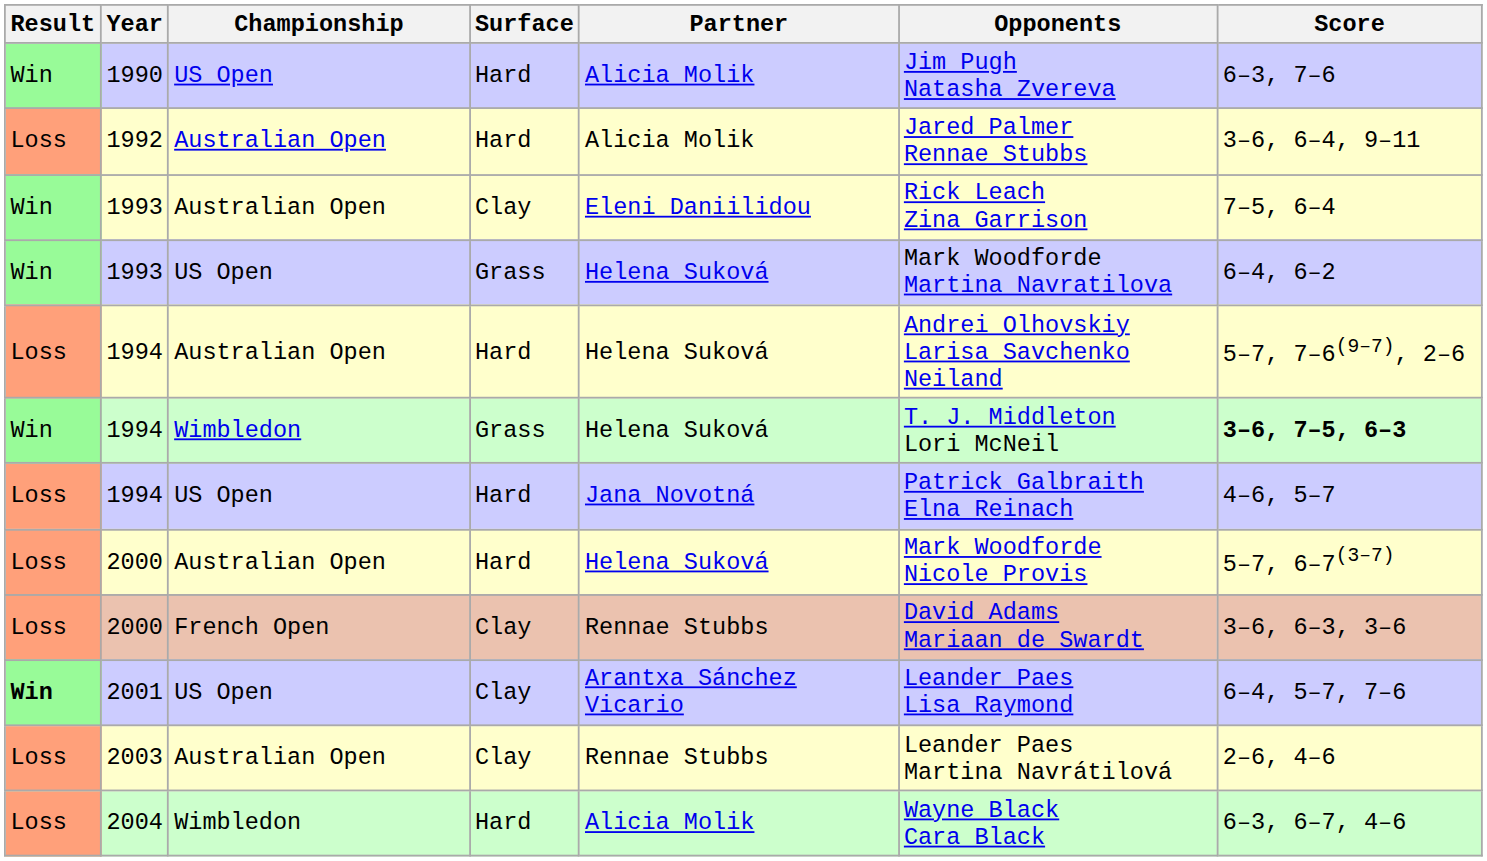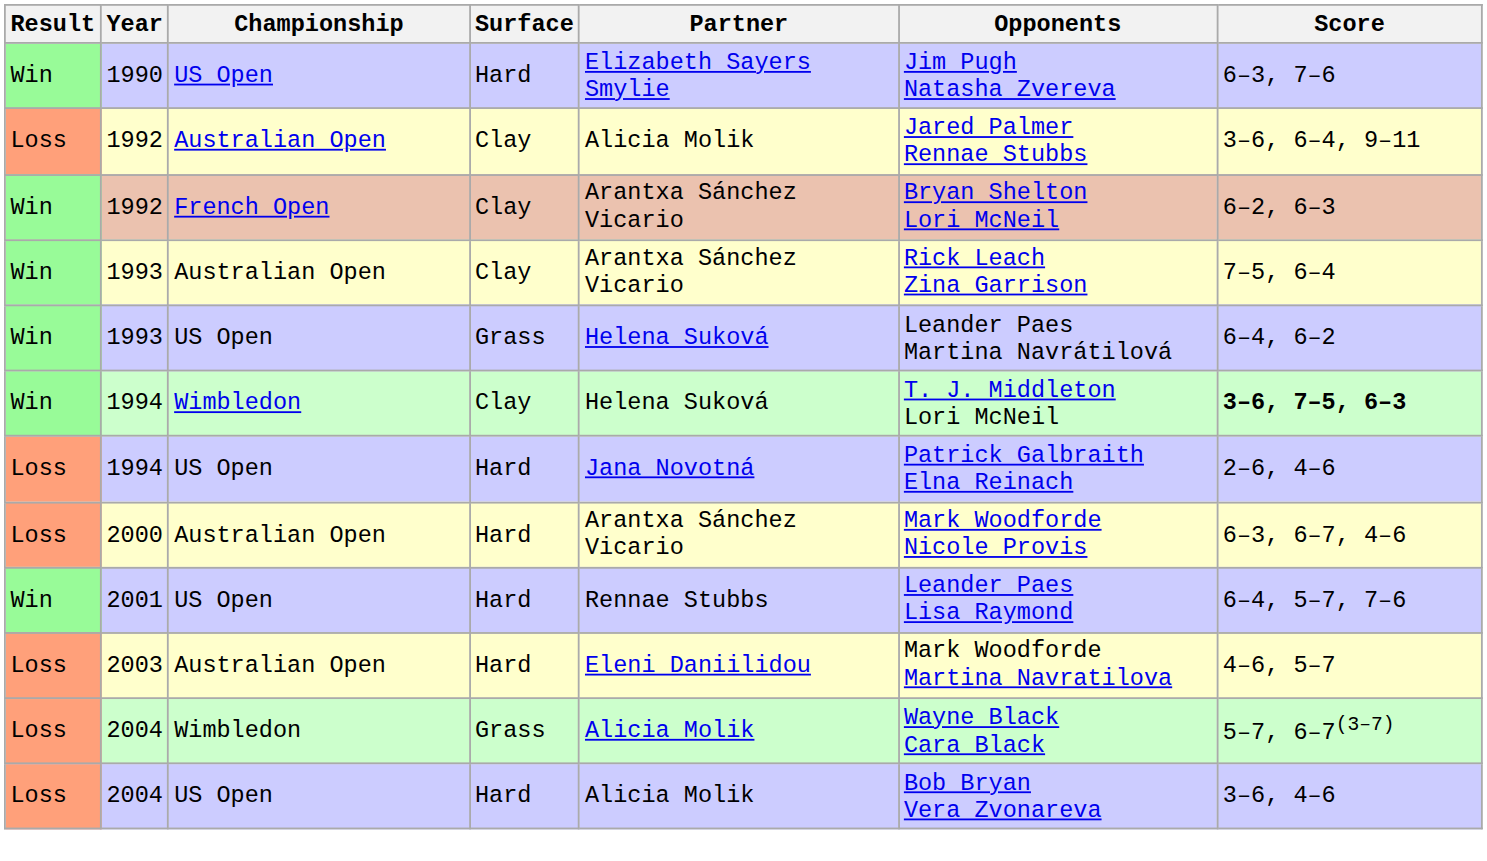1990 | Partner: Alicia Molik -> Elizabeth Sayers Smylie
1992 / Australian Open | Surface: Hard -> Clay
+ row: Win | 1992 | French Open | Clay | Arantxa Sánchez Vicario | Bryan Shelton Lori McNeil | 6–2, 6–3
1993 / Australian Open | Partner: Eleni Daniilidou -> Arantxa Sánchez Vicario
1993 / US Open | Opponents: Mark Woodforde Martina Navratilova -> Leander Paes Martina Navrátilová
- row: Loss | 1994 | Australian Open | Hard | Helena Suková | Andrei Olhovskiy Larisa Savchenko Neiland | 5–7, 7–6(9–7), 2–6
1994 / Wimbledon | Surface: Grass -> Clay
1994 / US Open | Score: 4–6, 5–7 -> 2–6, 4–6
2000 / Australian Open | Partner: Helena Suková -> Arantxa Sánchez Vicario
2000 / Australian Open | Score: 5–7, 6–7(3–7) -> 6–3, 6–7, 4–6
- row: Loss | 2000 | French Open | Clay | Rennae Stubbs | David Adams Mariaan de Swardt | 3–6, 6–3, 3–6
2001 | Result: bold -> normal
2001 | Surface: Clay -> Hard
2001 | Partner: Arantxa Sánchez Vicario -> Rennae Stubbs
2003 | Surface: Clay -> Hard
2003 | Partner: Rennae Stubbs -> Eleni Daniilidou
2003 | Opponents: Leander Paes Martina Navrátilová -> Mark Woodforde Martina Navratilova
2003 | Score: 2–6, 4–6 -> 4–6, 5–7
2004 / Wimbledon | Surface: Hard -> Grass
2004 / Wimbledon | Score: 6–3, 6–7, 4–6 -> 5–7, 6–7(3–7)
+ row: Loss | 2004 | US Open | Hard | Alicia Molik | Bob Bryan Vera Zvonareva | 3–6, 4–6
